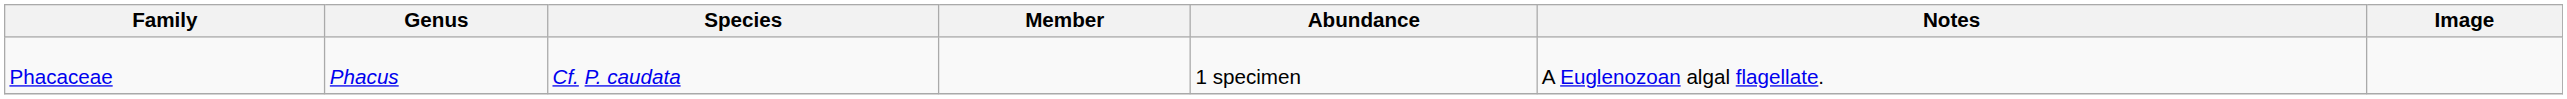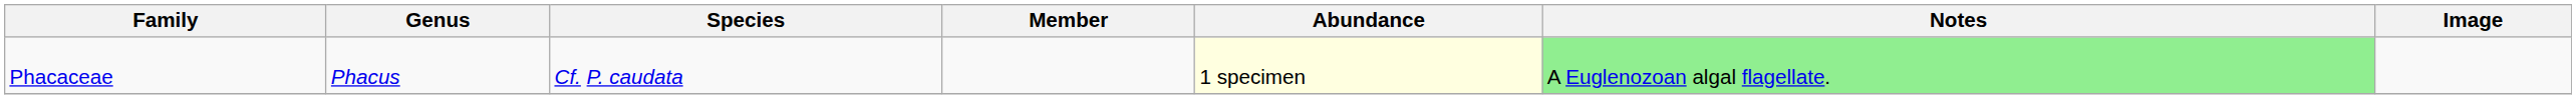Phacaceae | Abundance: no background -> lightyellow background
Phacaceae | Notes: no background -> lightgreen background
